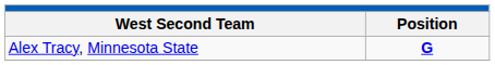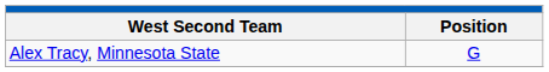Alex Tracy, Minnesota State | Position: bold -> normal
